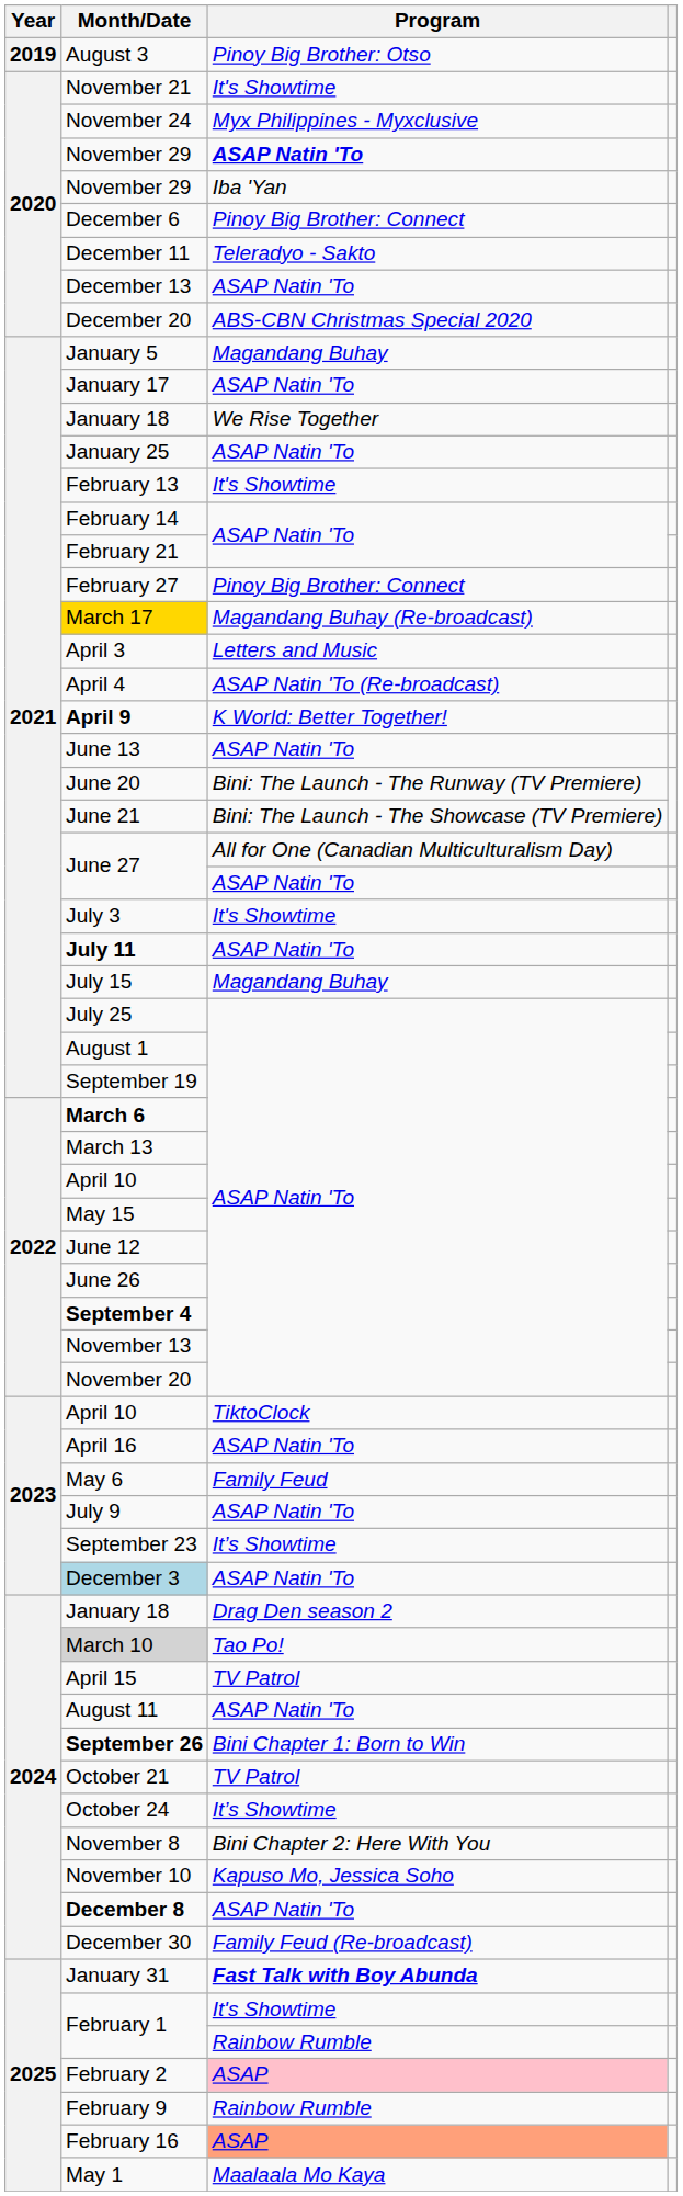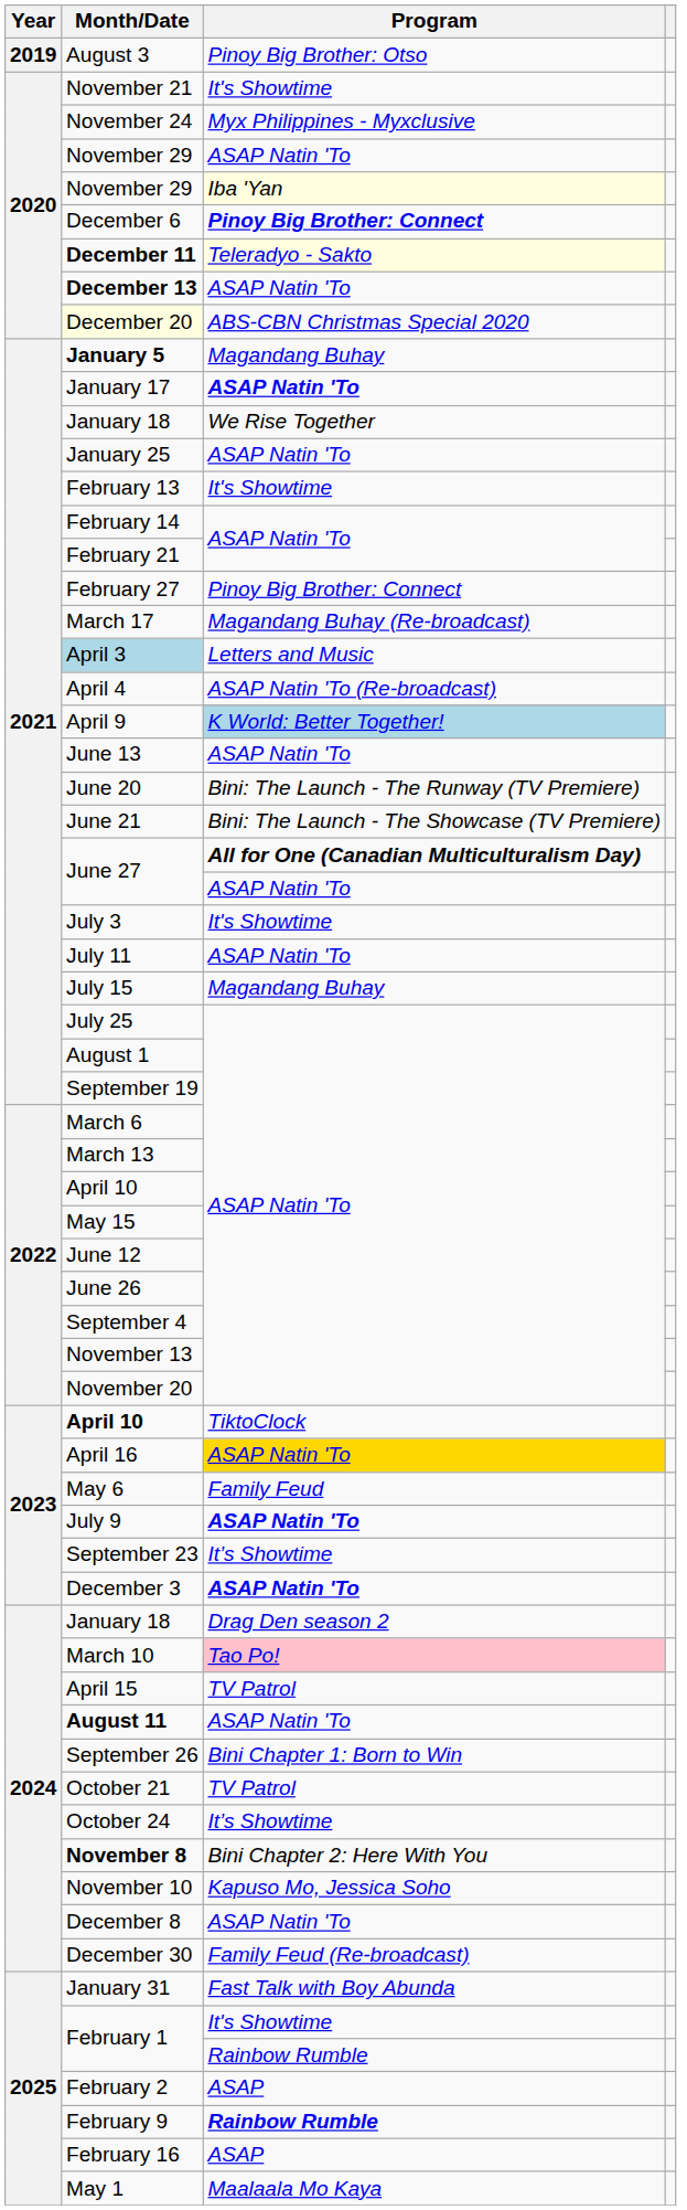November 29 / ASAP Natin 'To | Program: bold -> normal
November 29 / Iba 'Yan | Program: no background -> lightyellow background
December 6 | Program: normal -> bold
December 11 | Month/Date: normal -> bold
December 11 | Program: no background -> lightyellow background
December 13 | Month/Date: normal -> bold
December 20 | Month/Date: no background -> lightyellow background
January 5 | Month/Date: normal -> bold
January 17 | Program: normal -> bold
March 17 | Month/Date: gold background -> no background
April 3 | Month/Date: no background -> lightblue background
April 9 | Month/Date: bold -> normal
April 9 | Program: no background -> lightblue background
June 27 / All for One (Canadian Multiculturalism Day) | Program: normal -> bold
July 11 | Month/Date: bold -> normal
March 6 | Month/Date: bold -> normal
September 4 | Month/Date: bold -> normal
April 10 / TiktoClock | Month/Date: normal -> bold
April 16 | Program: no background -> gold background
July 9 | Program: normal -> bold
December 3 | Month/Date: lightblue background -> no background
December 3 | Program: normal -> bold
March 10 | Month/Date: lightgrey background -> no background
March 10 | Program: no background -> pink background
August 11 | Month/Date: normal -> bold
September 26 | Month/Date: bold -> normal
November 8 | Month/Date: normal -> bold
December 8 | Month/Date: bold -> normal
January 31 | Program: bold -> normal
February 2 | Program: pink background -> no background
February 9 | Program: normal -> bold
February 16 | Program: lightsalmon background -> no background
